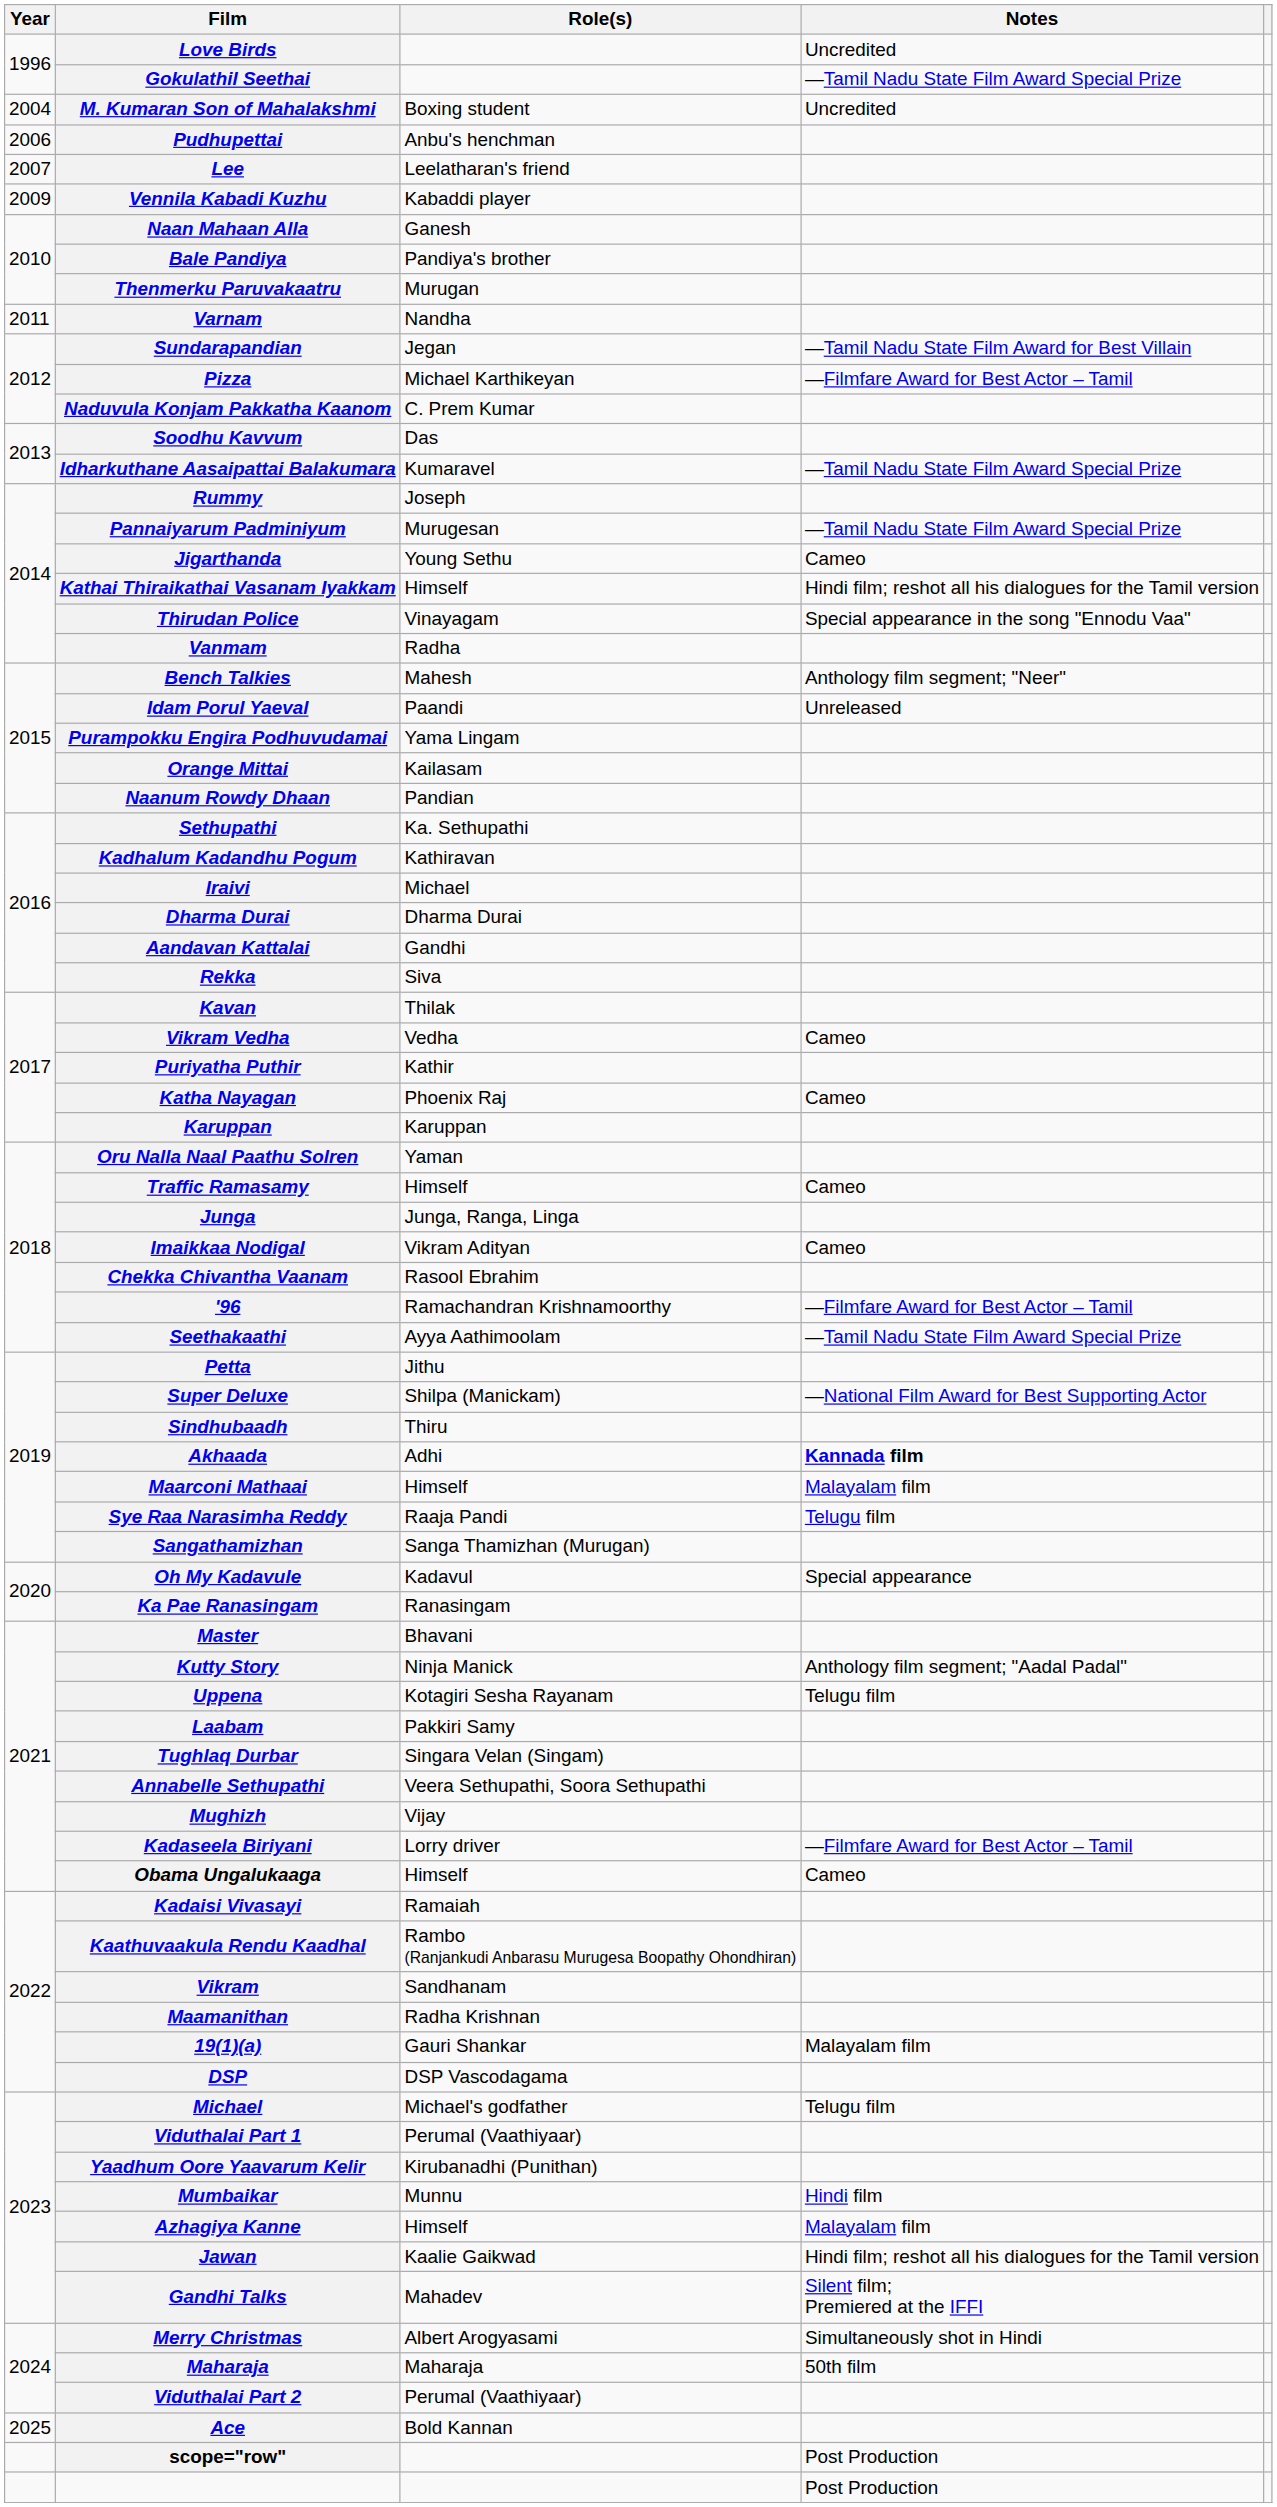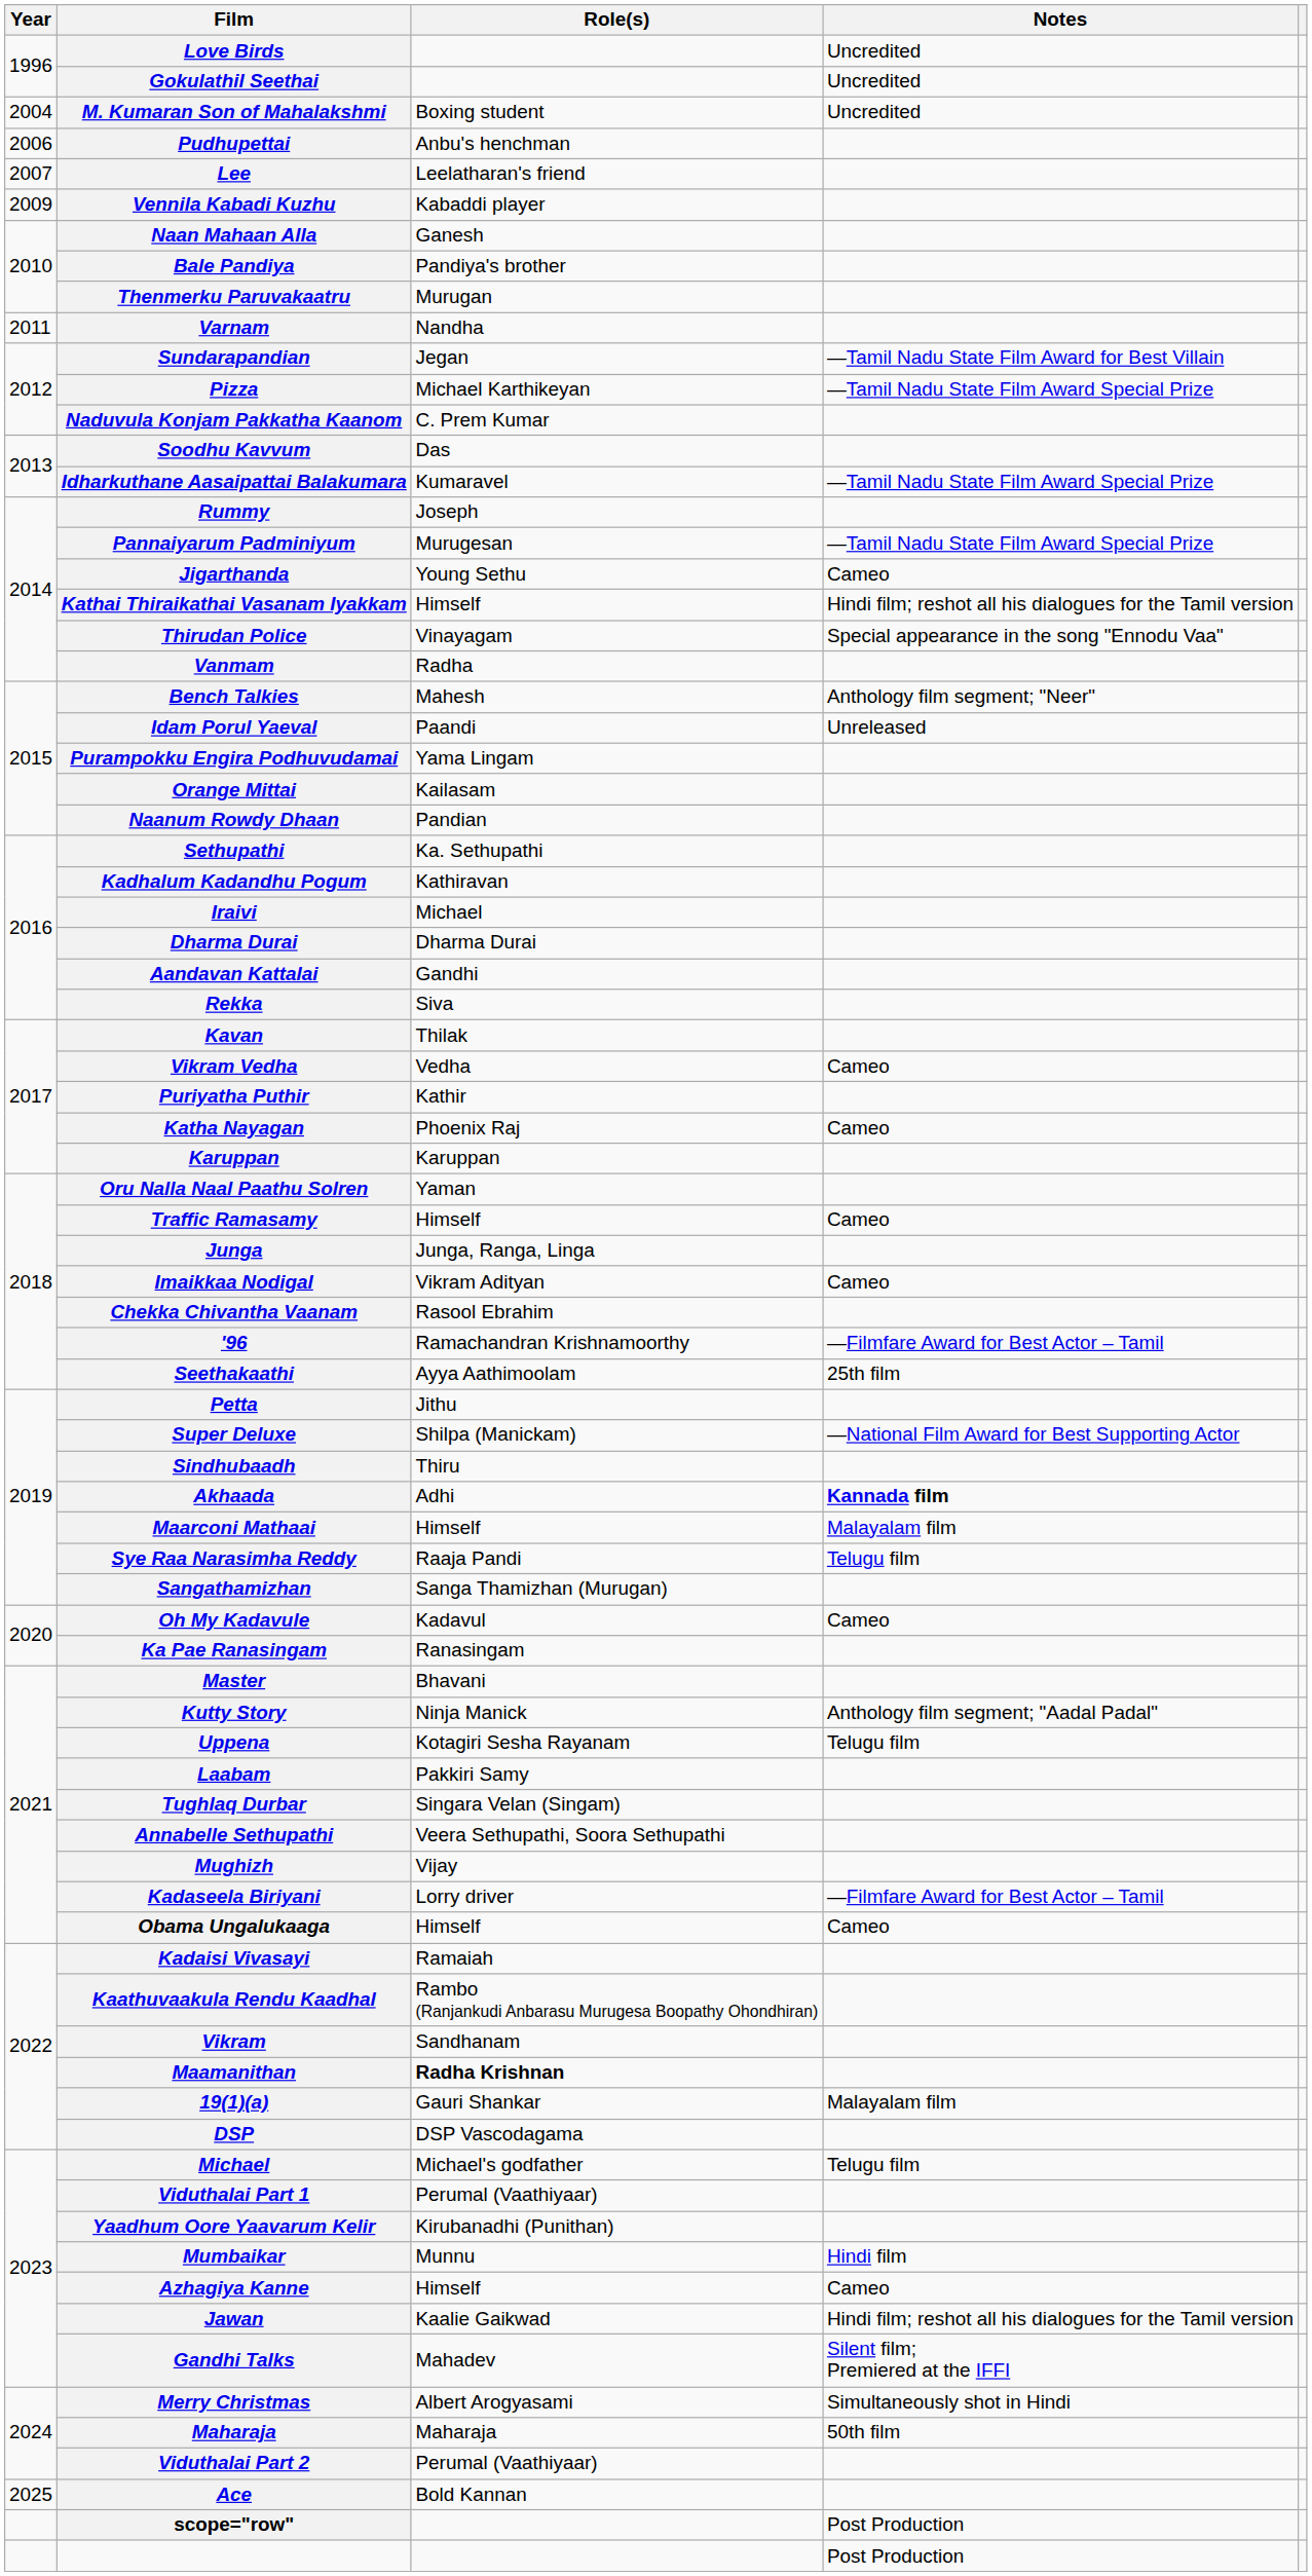Gokulathil Seethai | Notes: —Tamil Nadu State Film Award Special Prize -> Uncredited
Pizza | Notes: —Filmfare Award for Best Actor – Tamil -> —Tamil Nadu State Film Award Special Prize
Seethakaathi | Notes: —Tamil Nadu State Film Award Special Prize -> 25th film
Oh My Kadavule | Notes: Special appearance -> Cameo
Maamanithan | Role(s): normal -> bold
Azhagiya Kanne | Notes: Malayalam film -> Cameo
